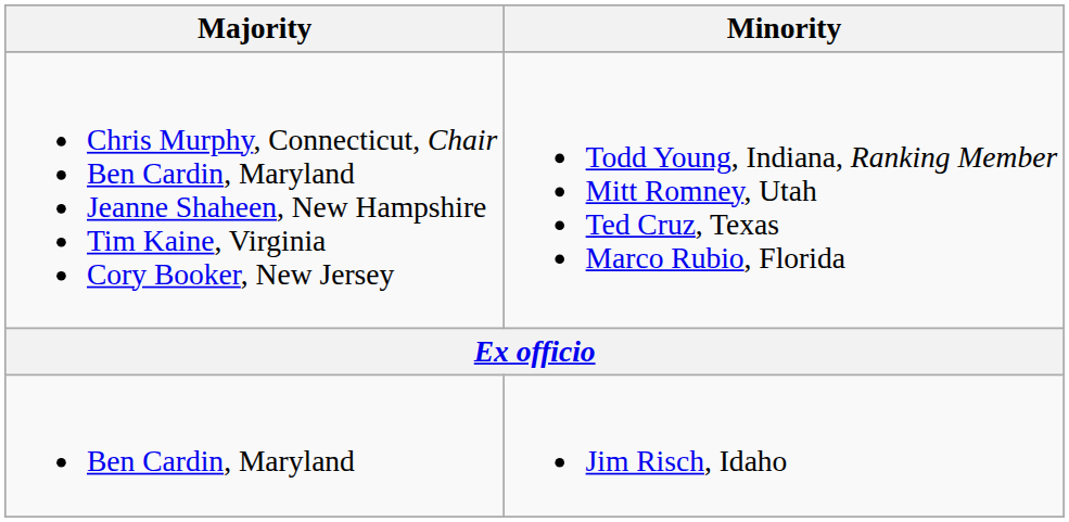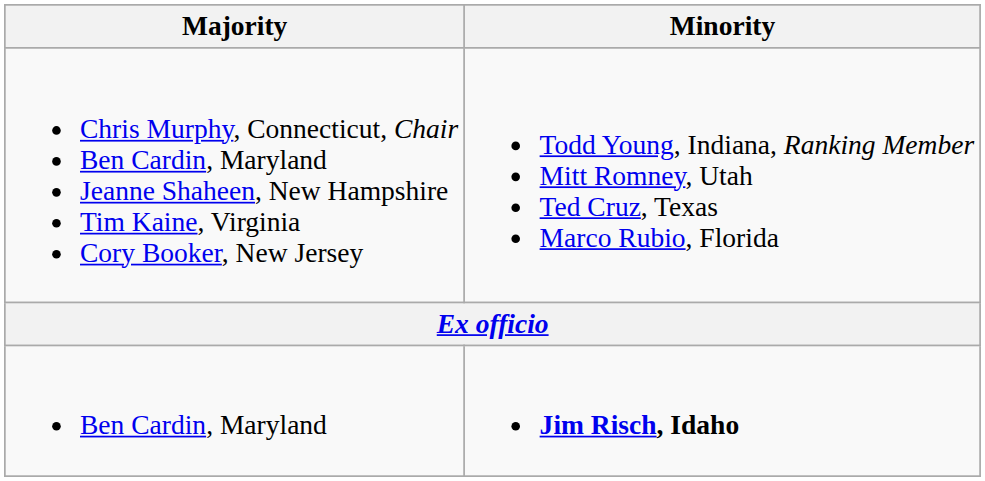Ben Cardin, Maryland | Minority: normal -> bold
